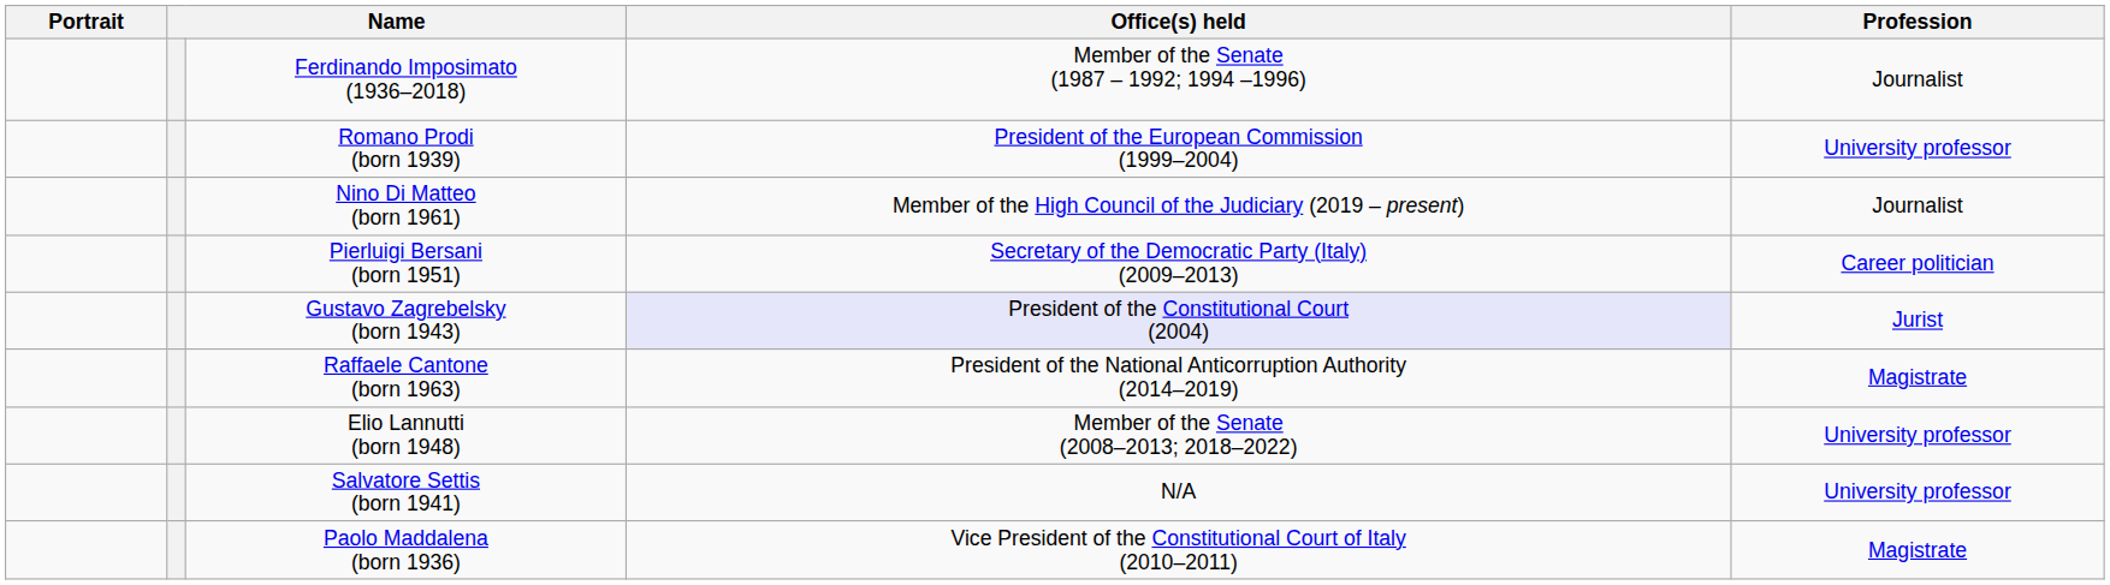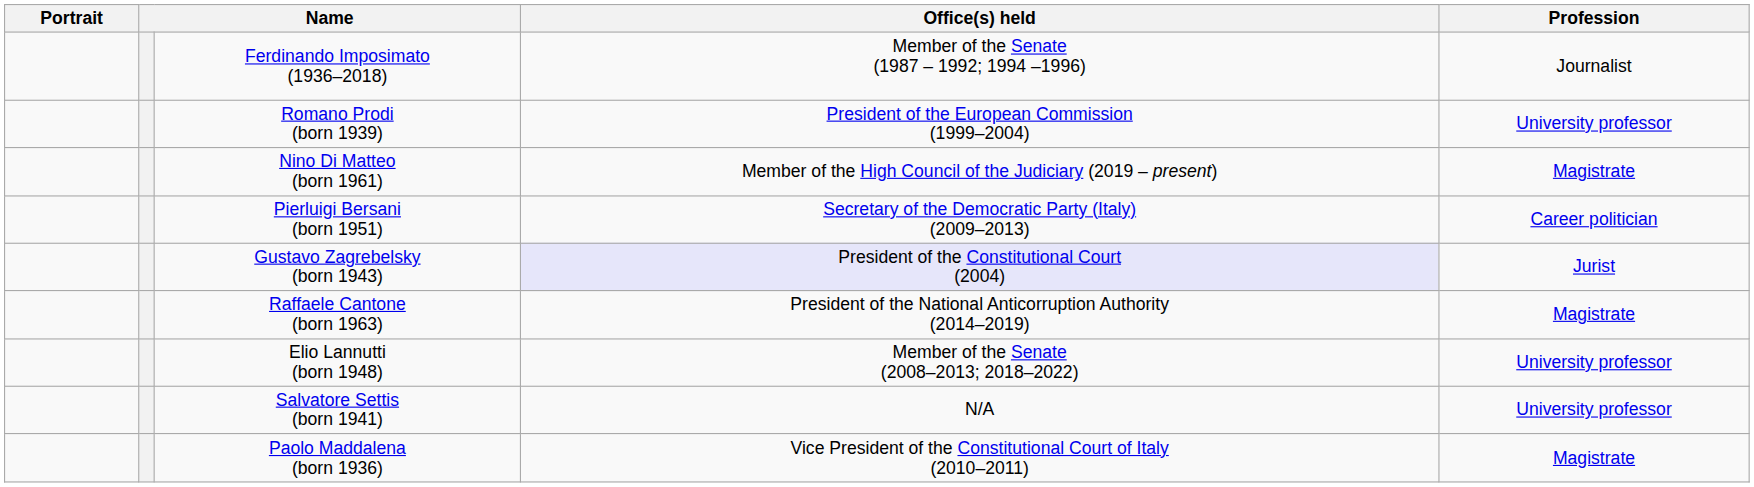Nino Di Matteo (born 1961) | Profession: Journalist -> Magistrate
